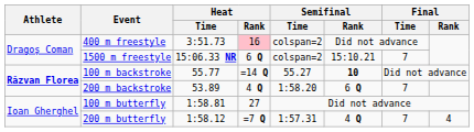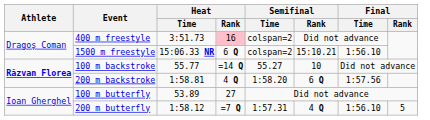1500 m freestyle | Final / Time: 7 -> 1:56.10
100 m backstroke | Semifinal / Rank: bold -> normal
200 m backstroke | Heat / Time: 53.89 -> 1:58.81
200 m backstroke | Final / Time: 7 -> 1:57.56
100 m butterfly | Heat / Time: 1:58.81 -> 53.89
200 m butterfly | Final / Time: 7 -> 1:56.10
200 m butterfly | Final / Rank: 4 -> 5
